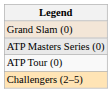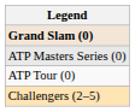row 2 | column 1: normal -> bold
